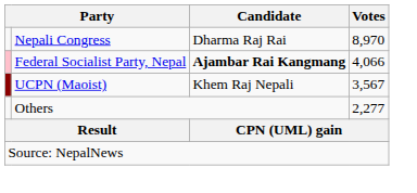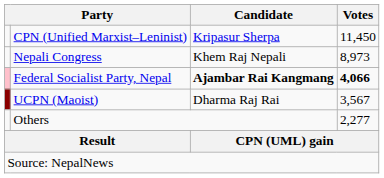+ row: CPN (Unified Marxist–Leninist) | Kripasur Sherpa | 11,450
Nepali Congress | Candidate: Dharma Raj Rai -> Khem Raj Nepali
Nepali Congress | Votes: 8,970 -> 8,973
Federal Socialist Party, Nepal | Votes: normal -> bold
UCPN (Maoist) | Candidate: Khem Raj Nepali -> Dharma Raj Rai
